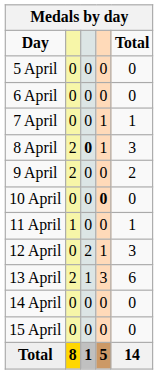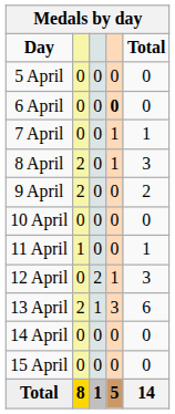6 April | column 4: normal -> bold
8 April | column 3: bold -> normal
10 April | column 4: bold -> normal
